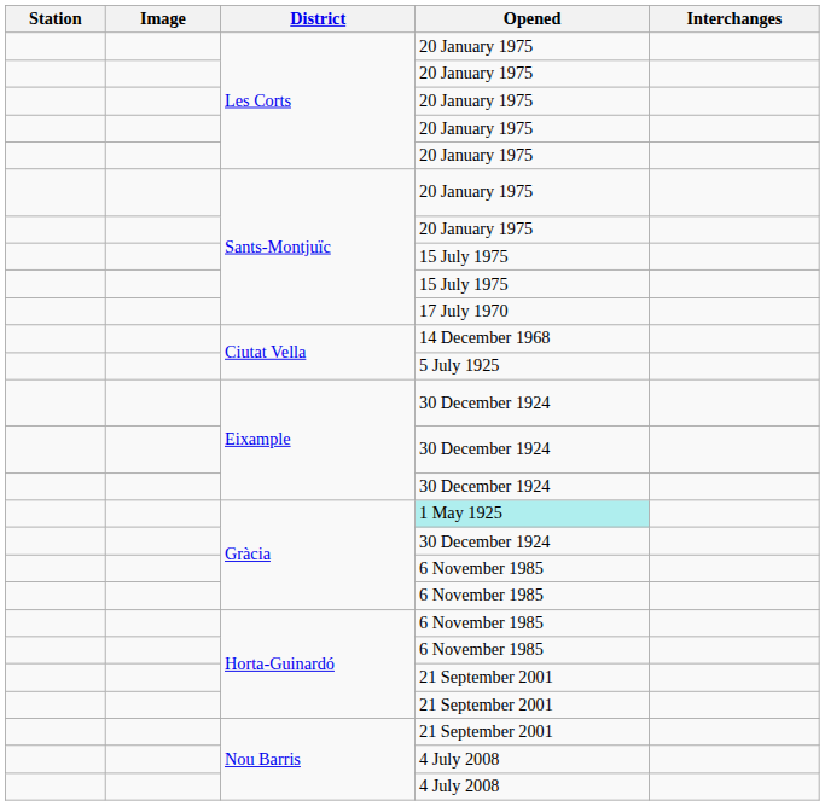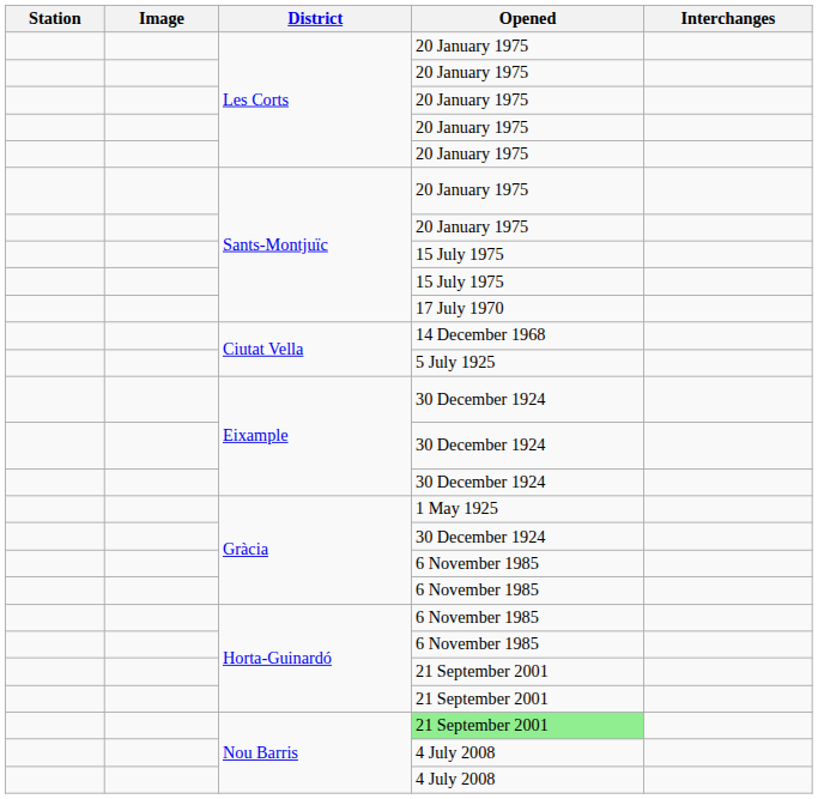1 May 1925 | Opened: paleturquoise background -> no background
Nou Barris / 21 September 2001 | Opened: no background -> lightgreen background
